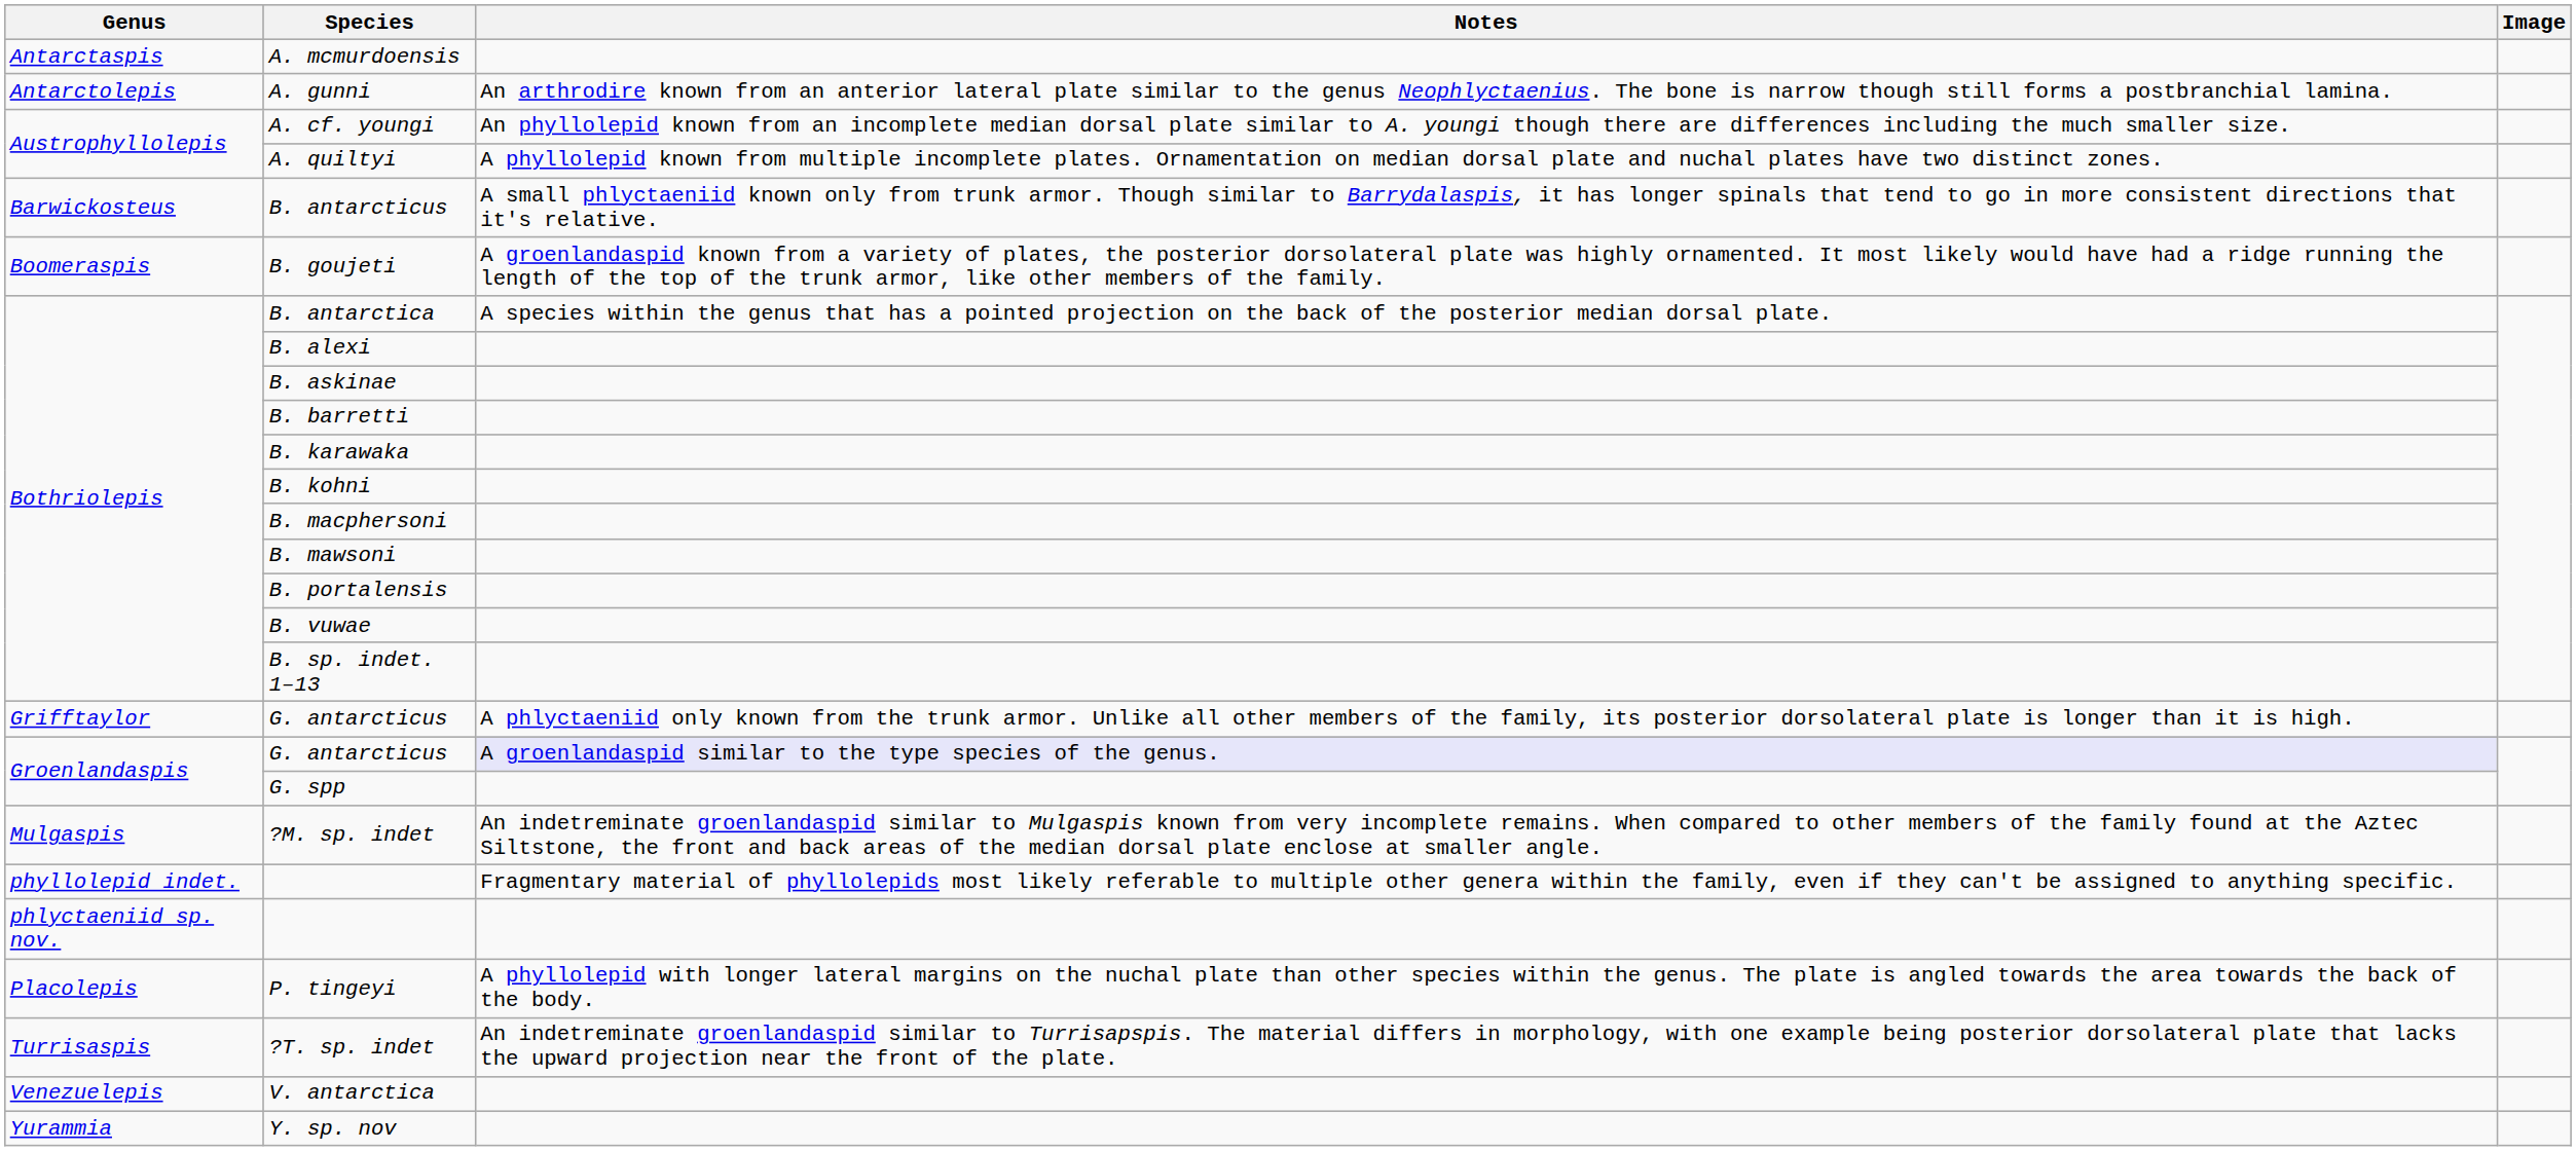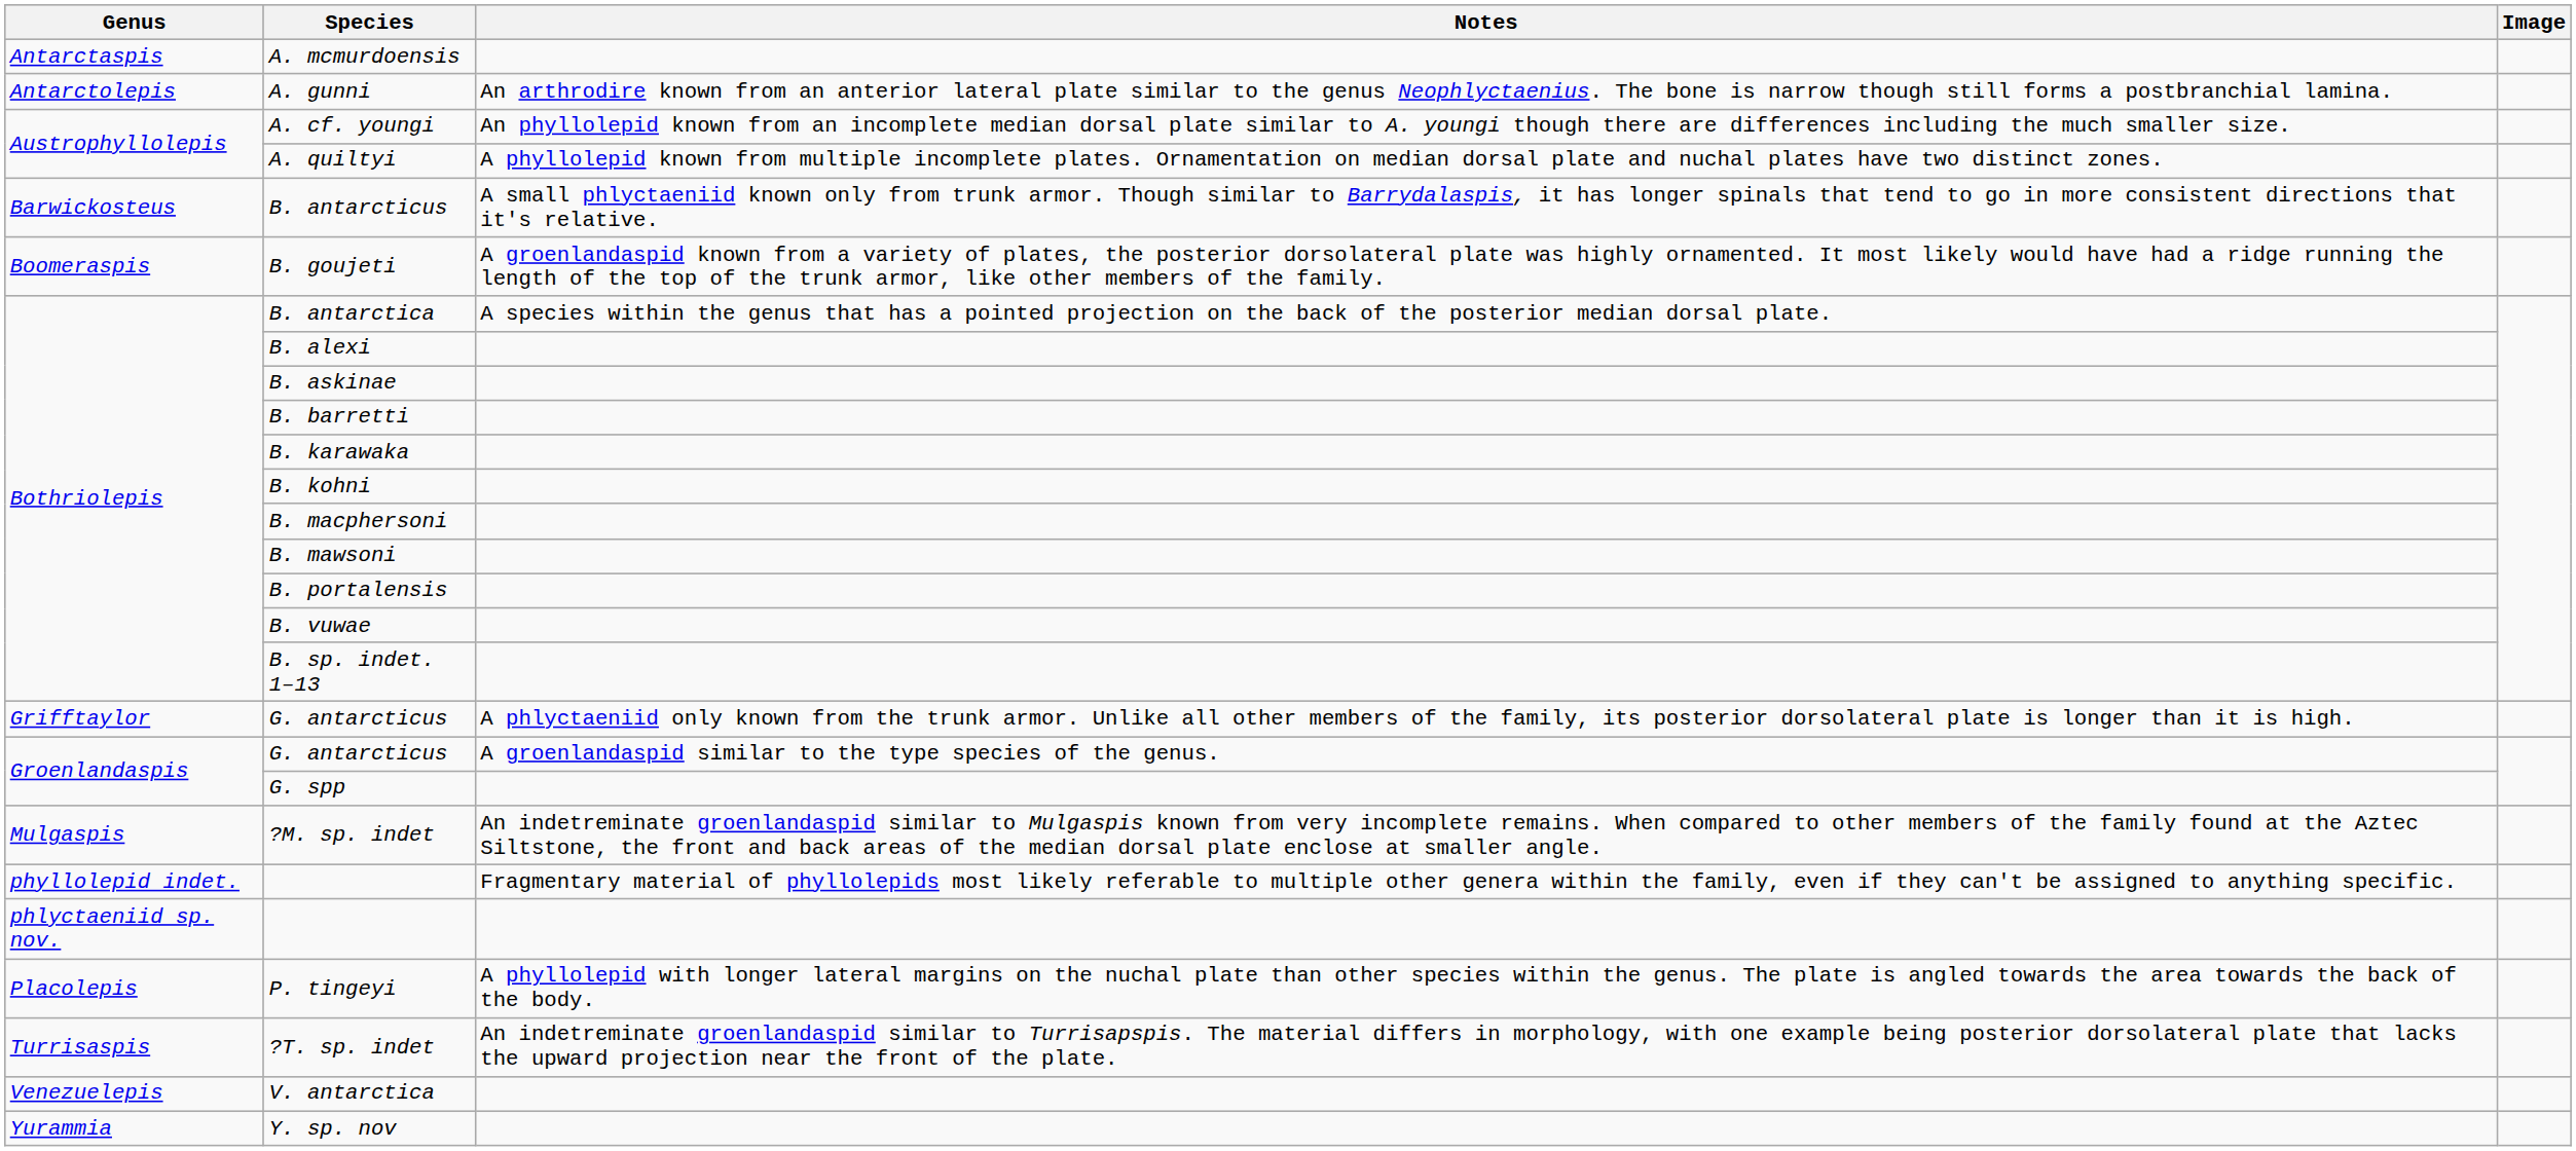Groenlandaspis / G. antarcticus | Notes: lavender background -> no background
